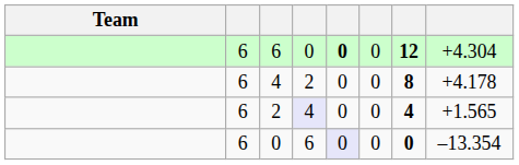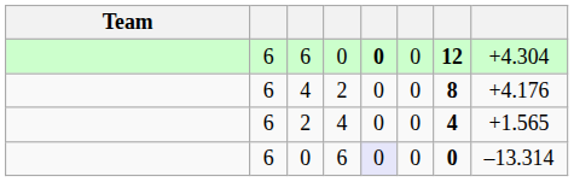row 3 | column 8: +4.178 -> +4.176
row 4 | column 4: lavender background -> no background
row 5 | column 8: –13.354 -> –13.314
